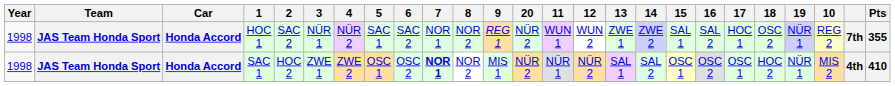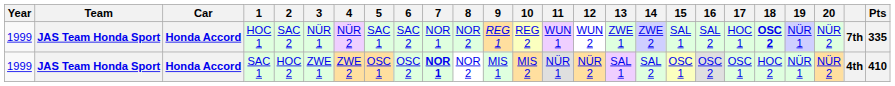columns swapped: 10 <-> 20
row 2 | Year: 1998 -> 1999
row 2 | 18: normal -> bold
row 2 | Pts: 355 -> 335
row 3 | Year: 1998 -> 1999
